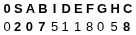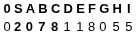columns swapped: C <-> I
